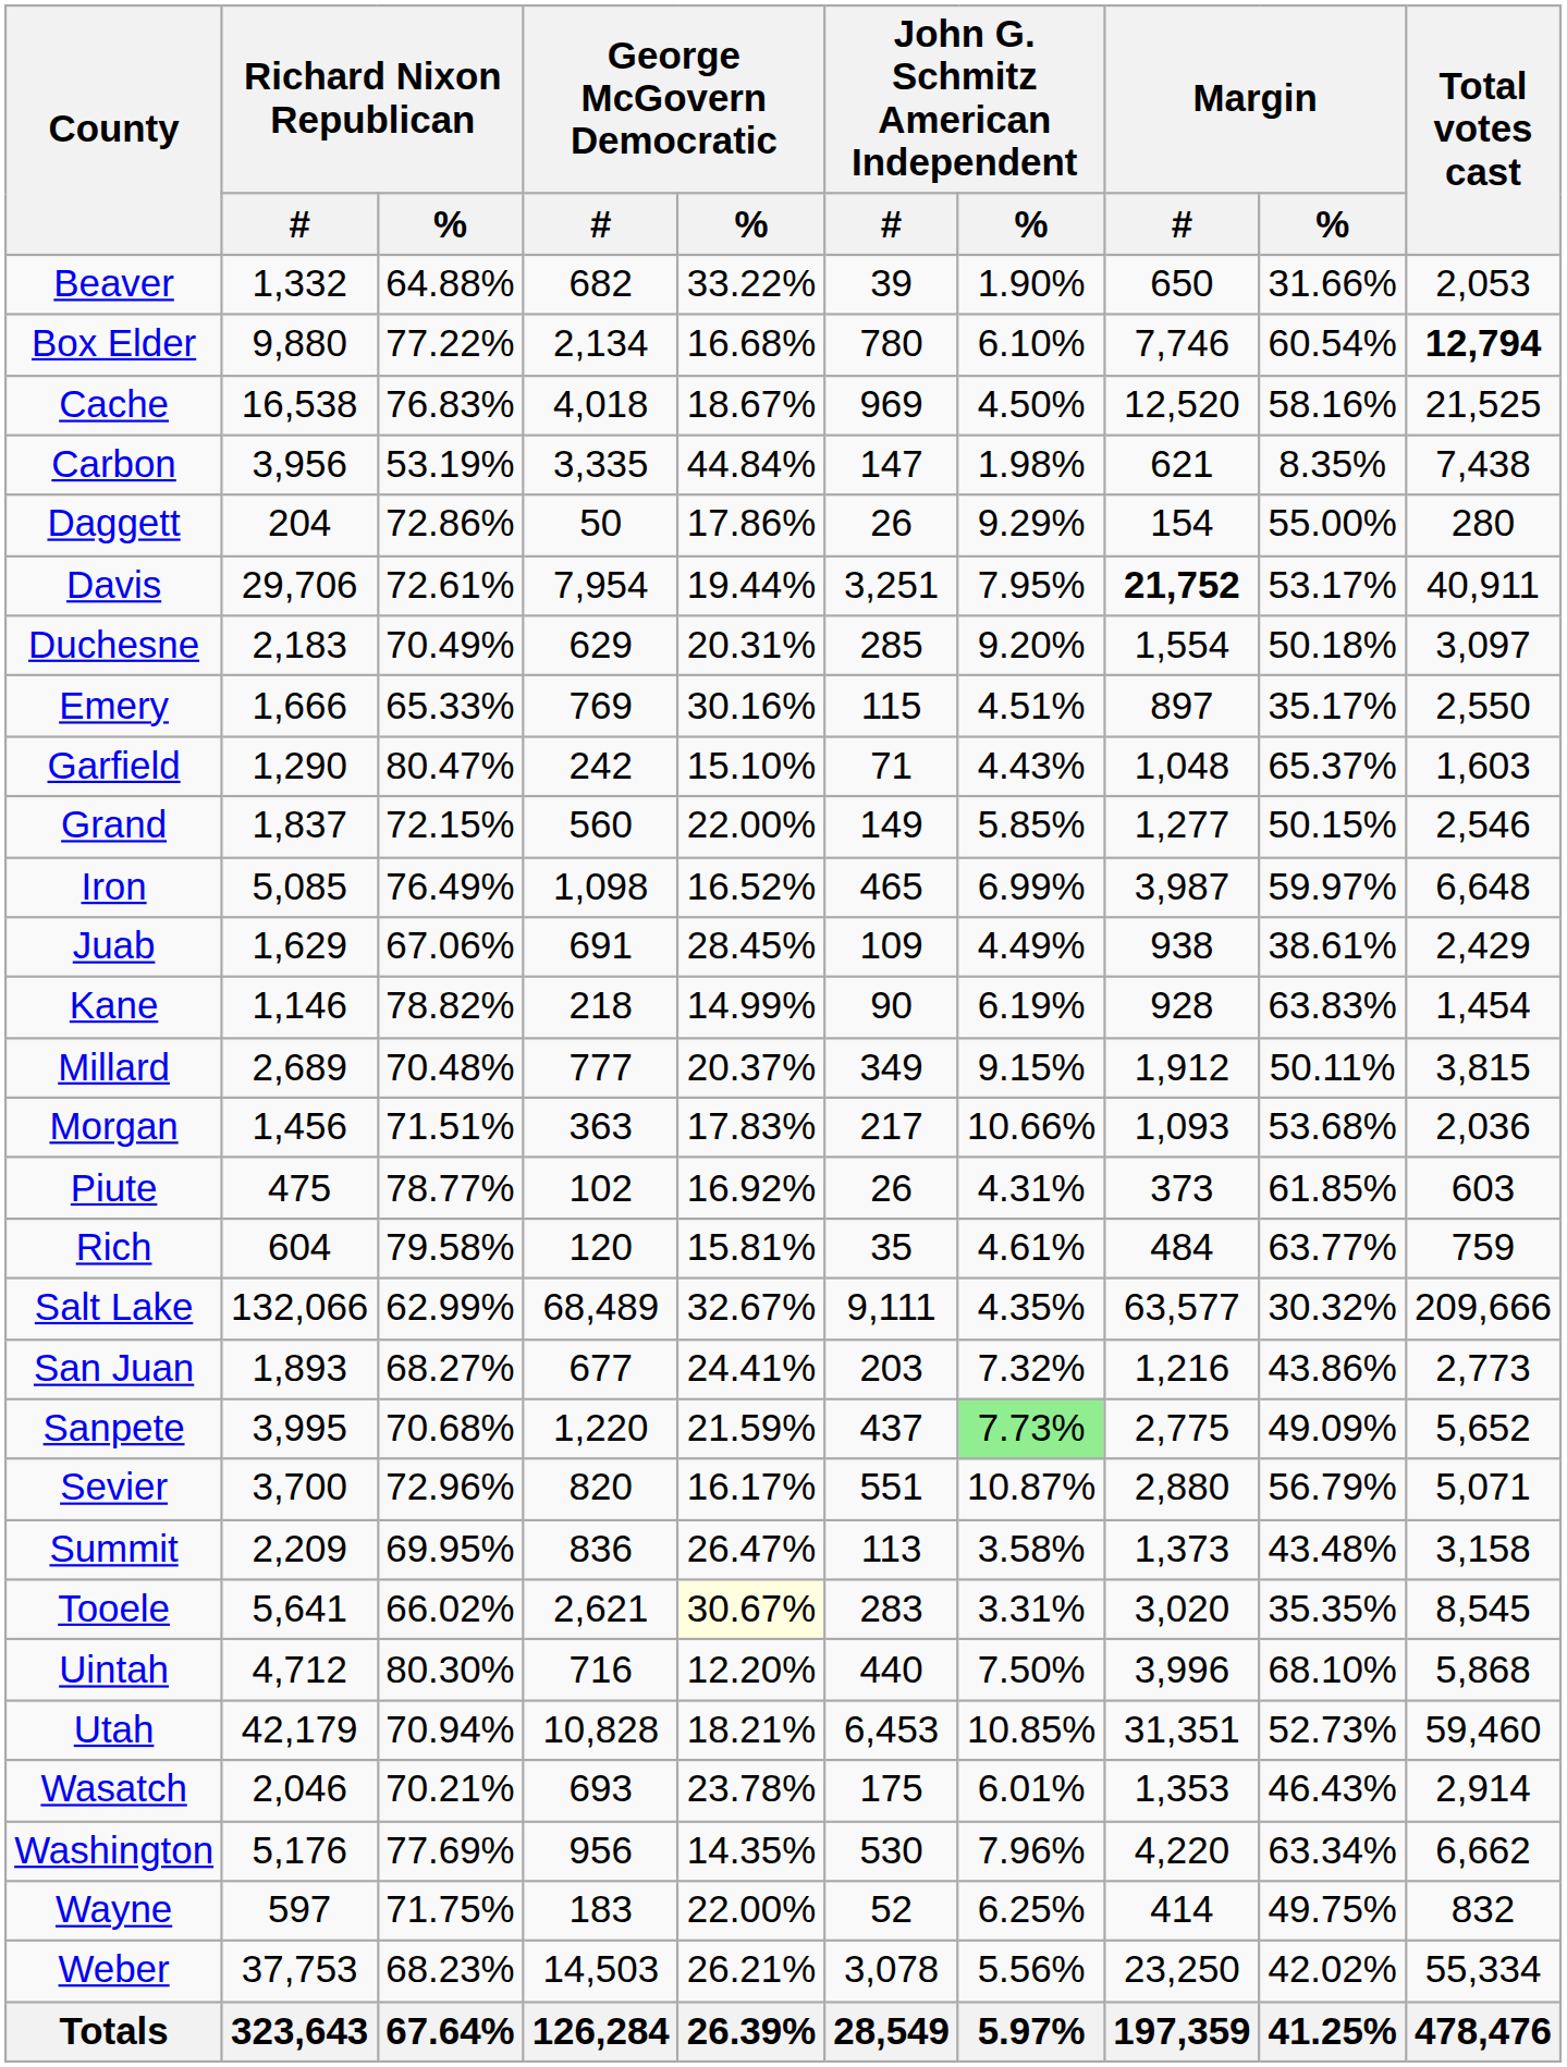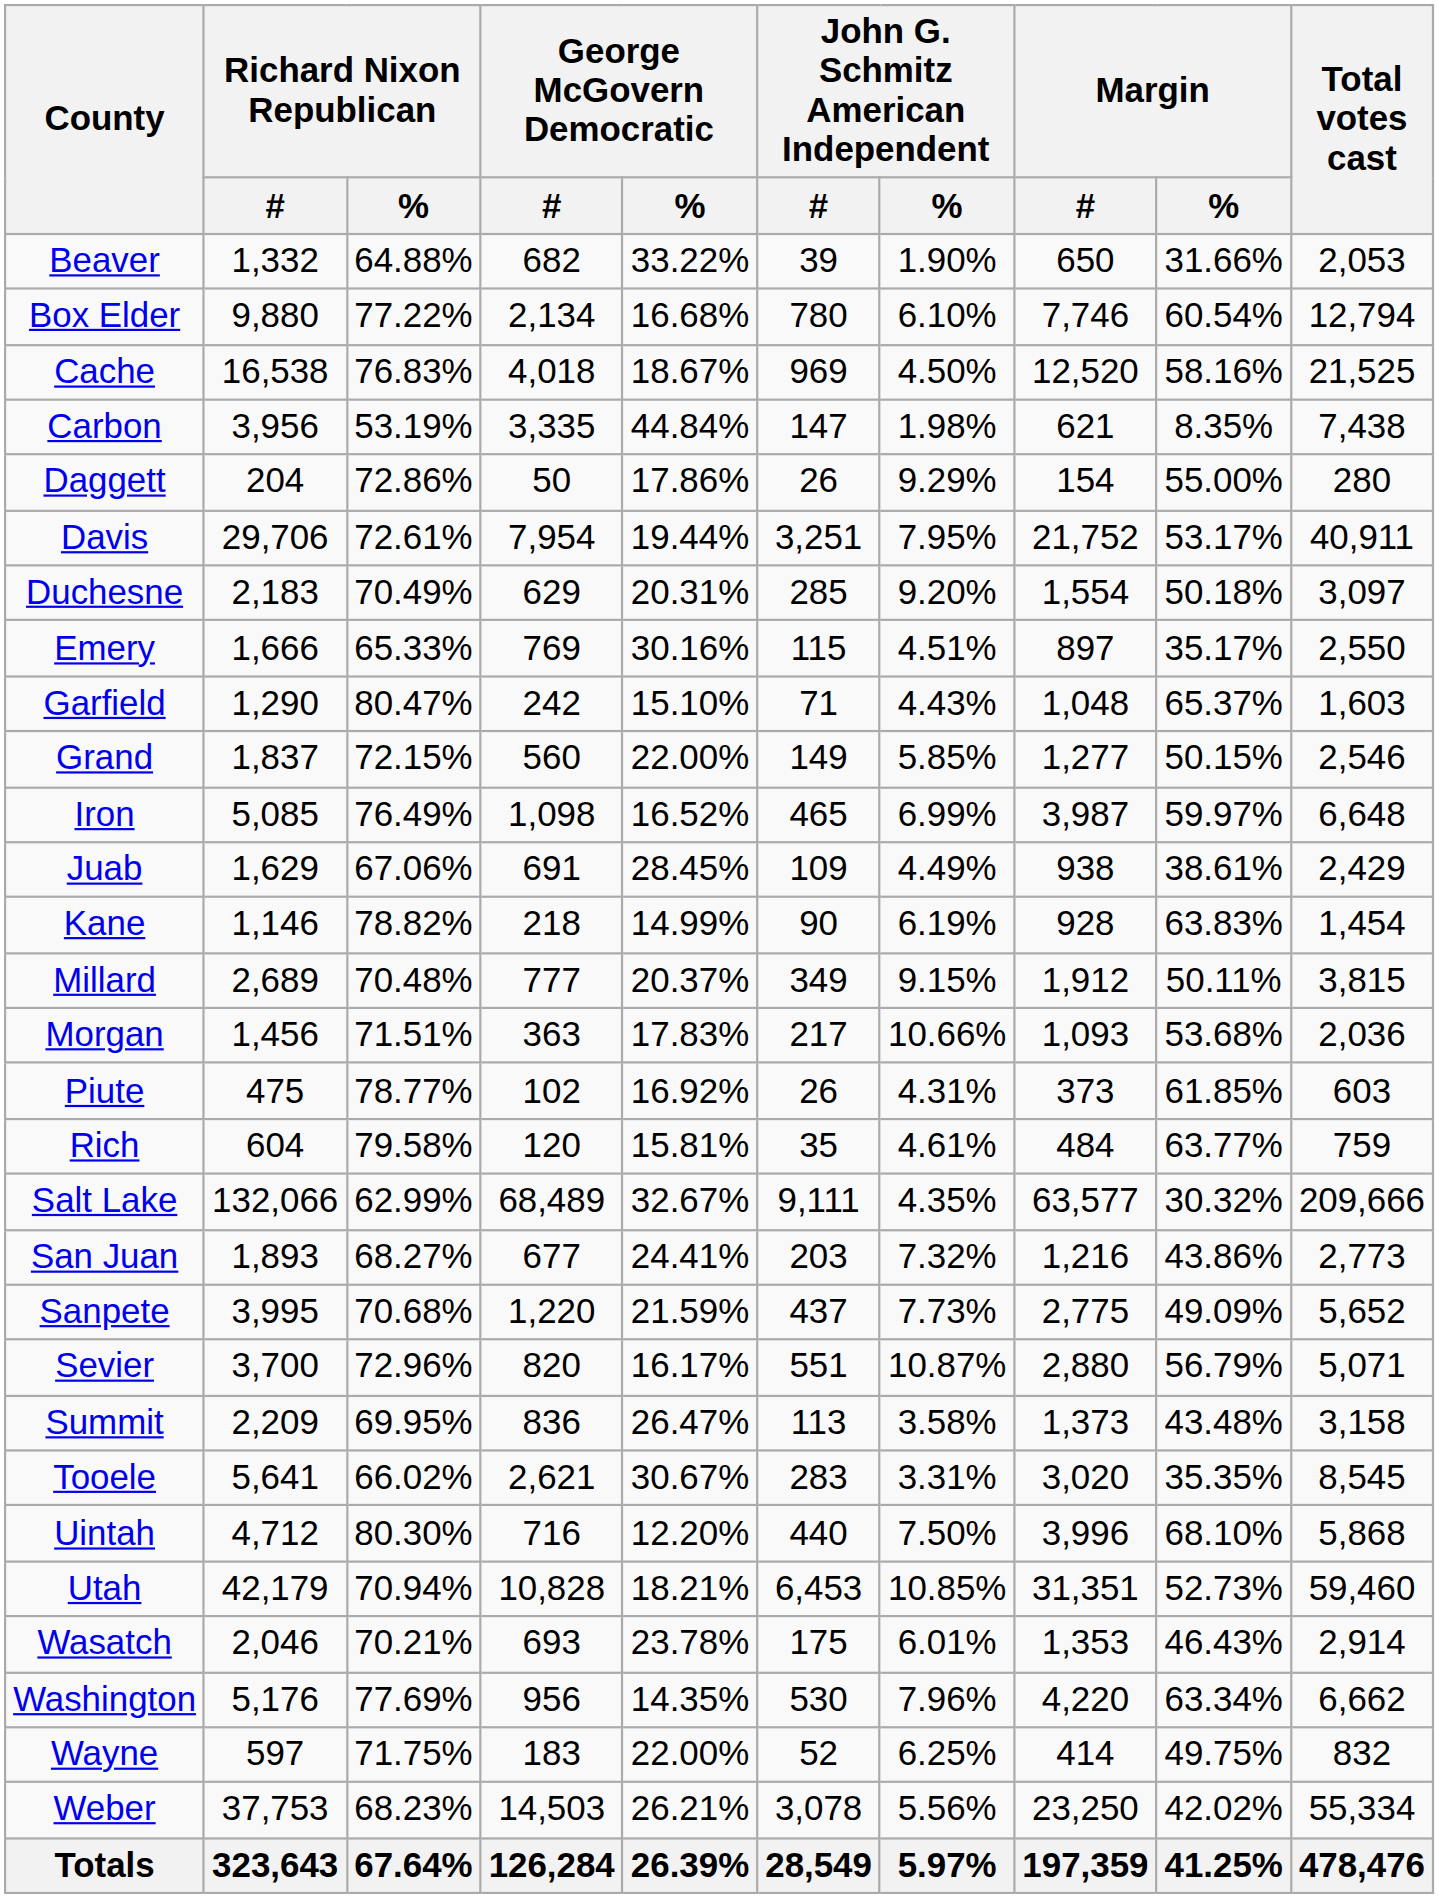Box Elder | Total votes cast: bold -> normal
Davis | Margin / #: bold -> normal
Sanpete | John G. Schmitz American Independent / %: lightgreen background -> no background
Tooele | George McGovern Democratic / %: lightyellow background -> no background
